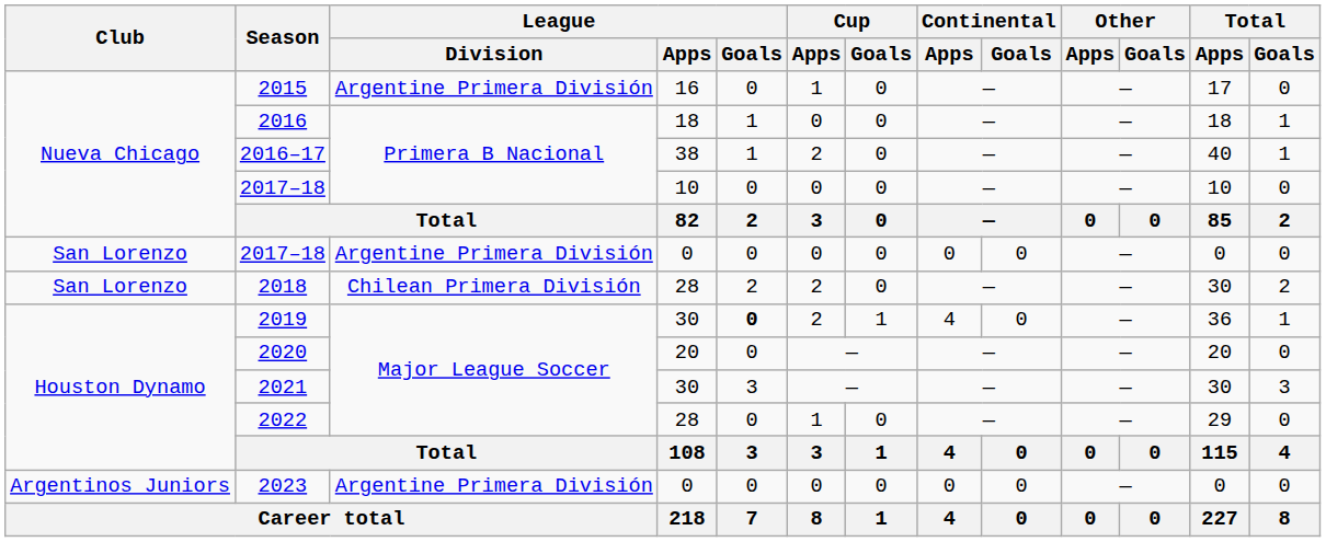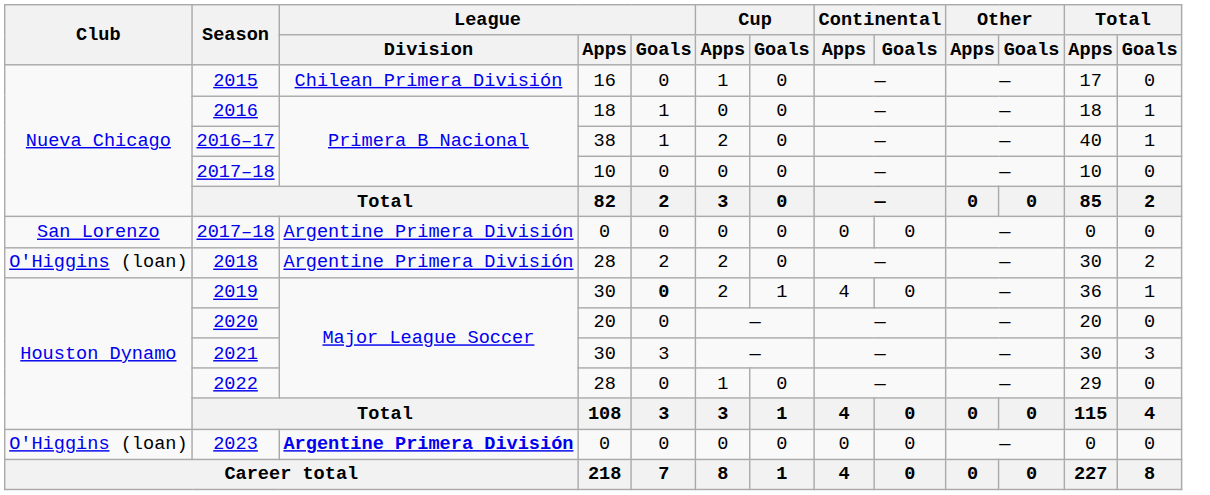2015 | League / Division: Argentine Primera División -> Chilean Primera División
2018 | Club: San Lorenzo -> O'Higgins (loan)
2018 | League / Division: Chilean Primera División -> Argentine Primera División
2023 | Club: Argentinos Juniors -> O'Higgins (loan)
2023 | League / Division: normal -> bold
